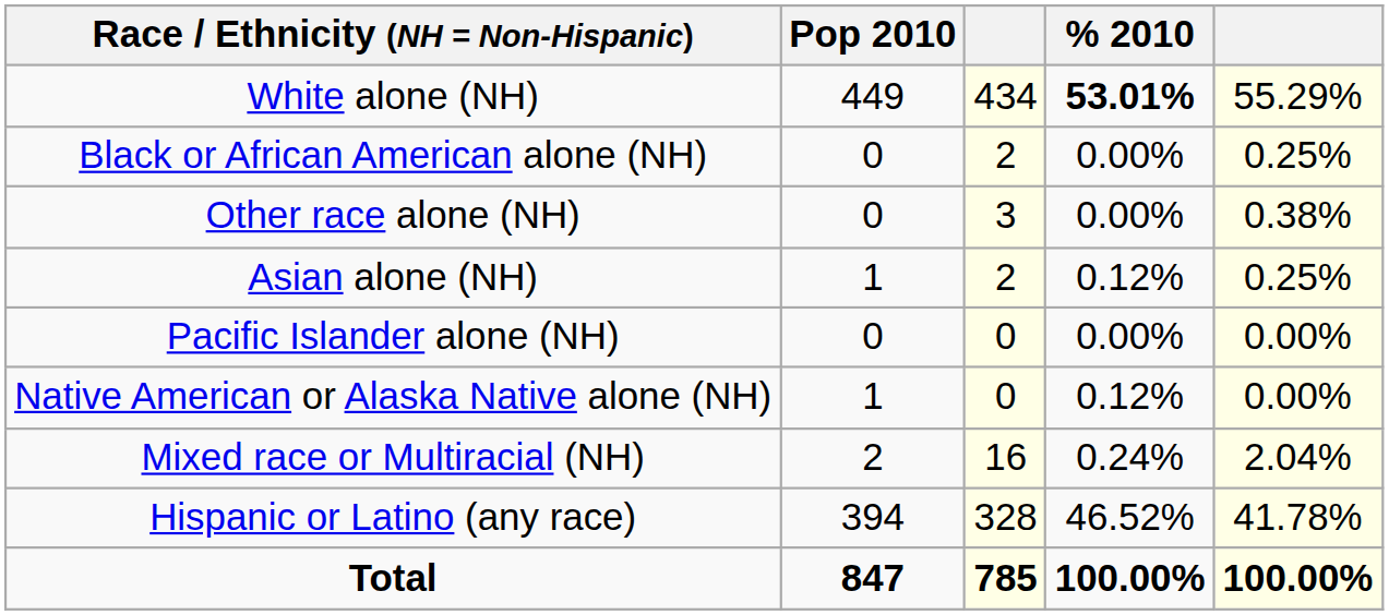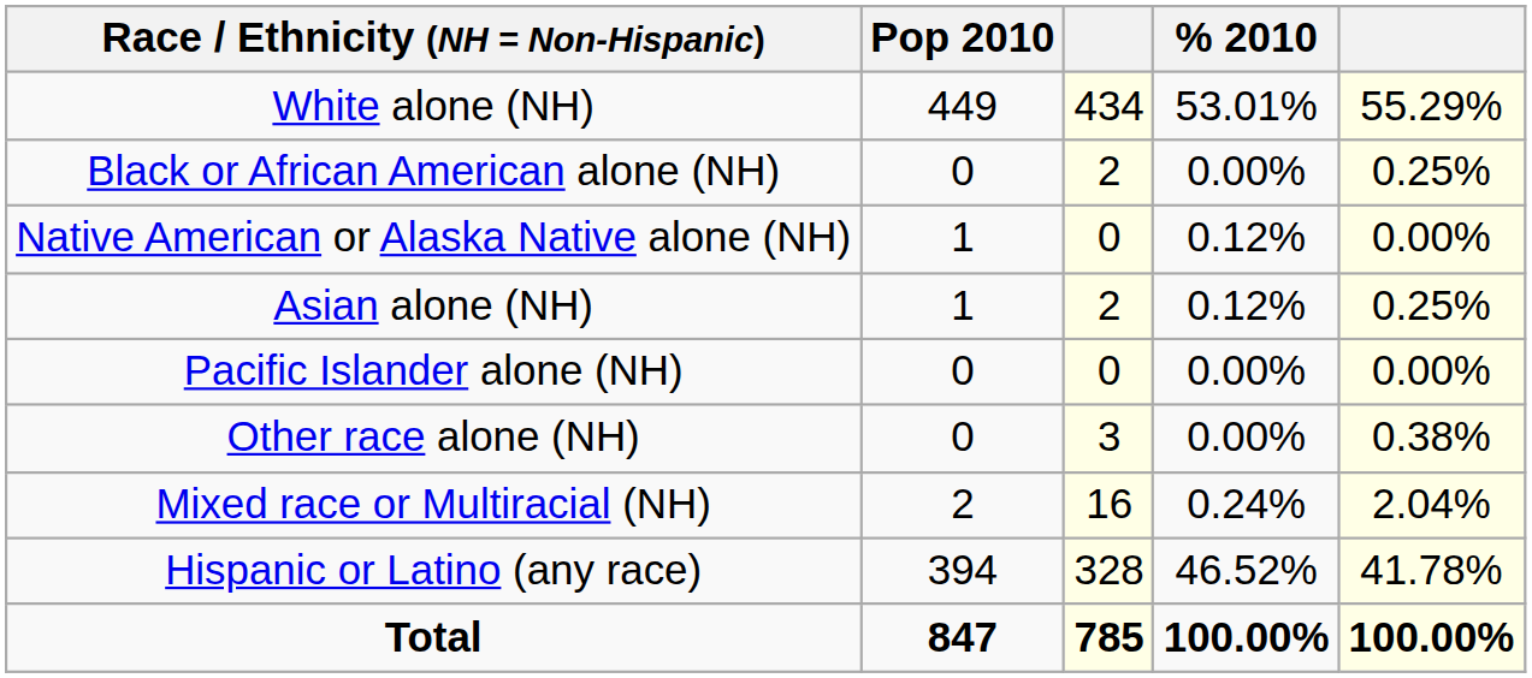White alone (NH) | % 2010: bold -> normal
rows swapped: Native American or Alaska Native alone (NH) <-> Other race alone (NH)
